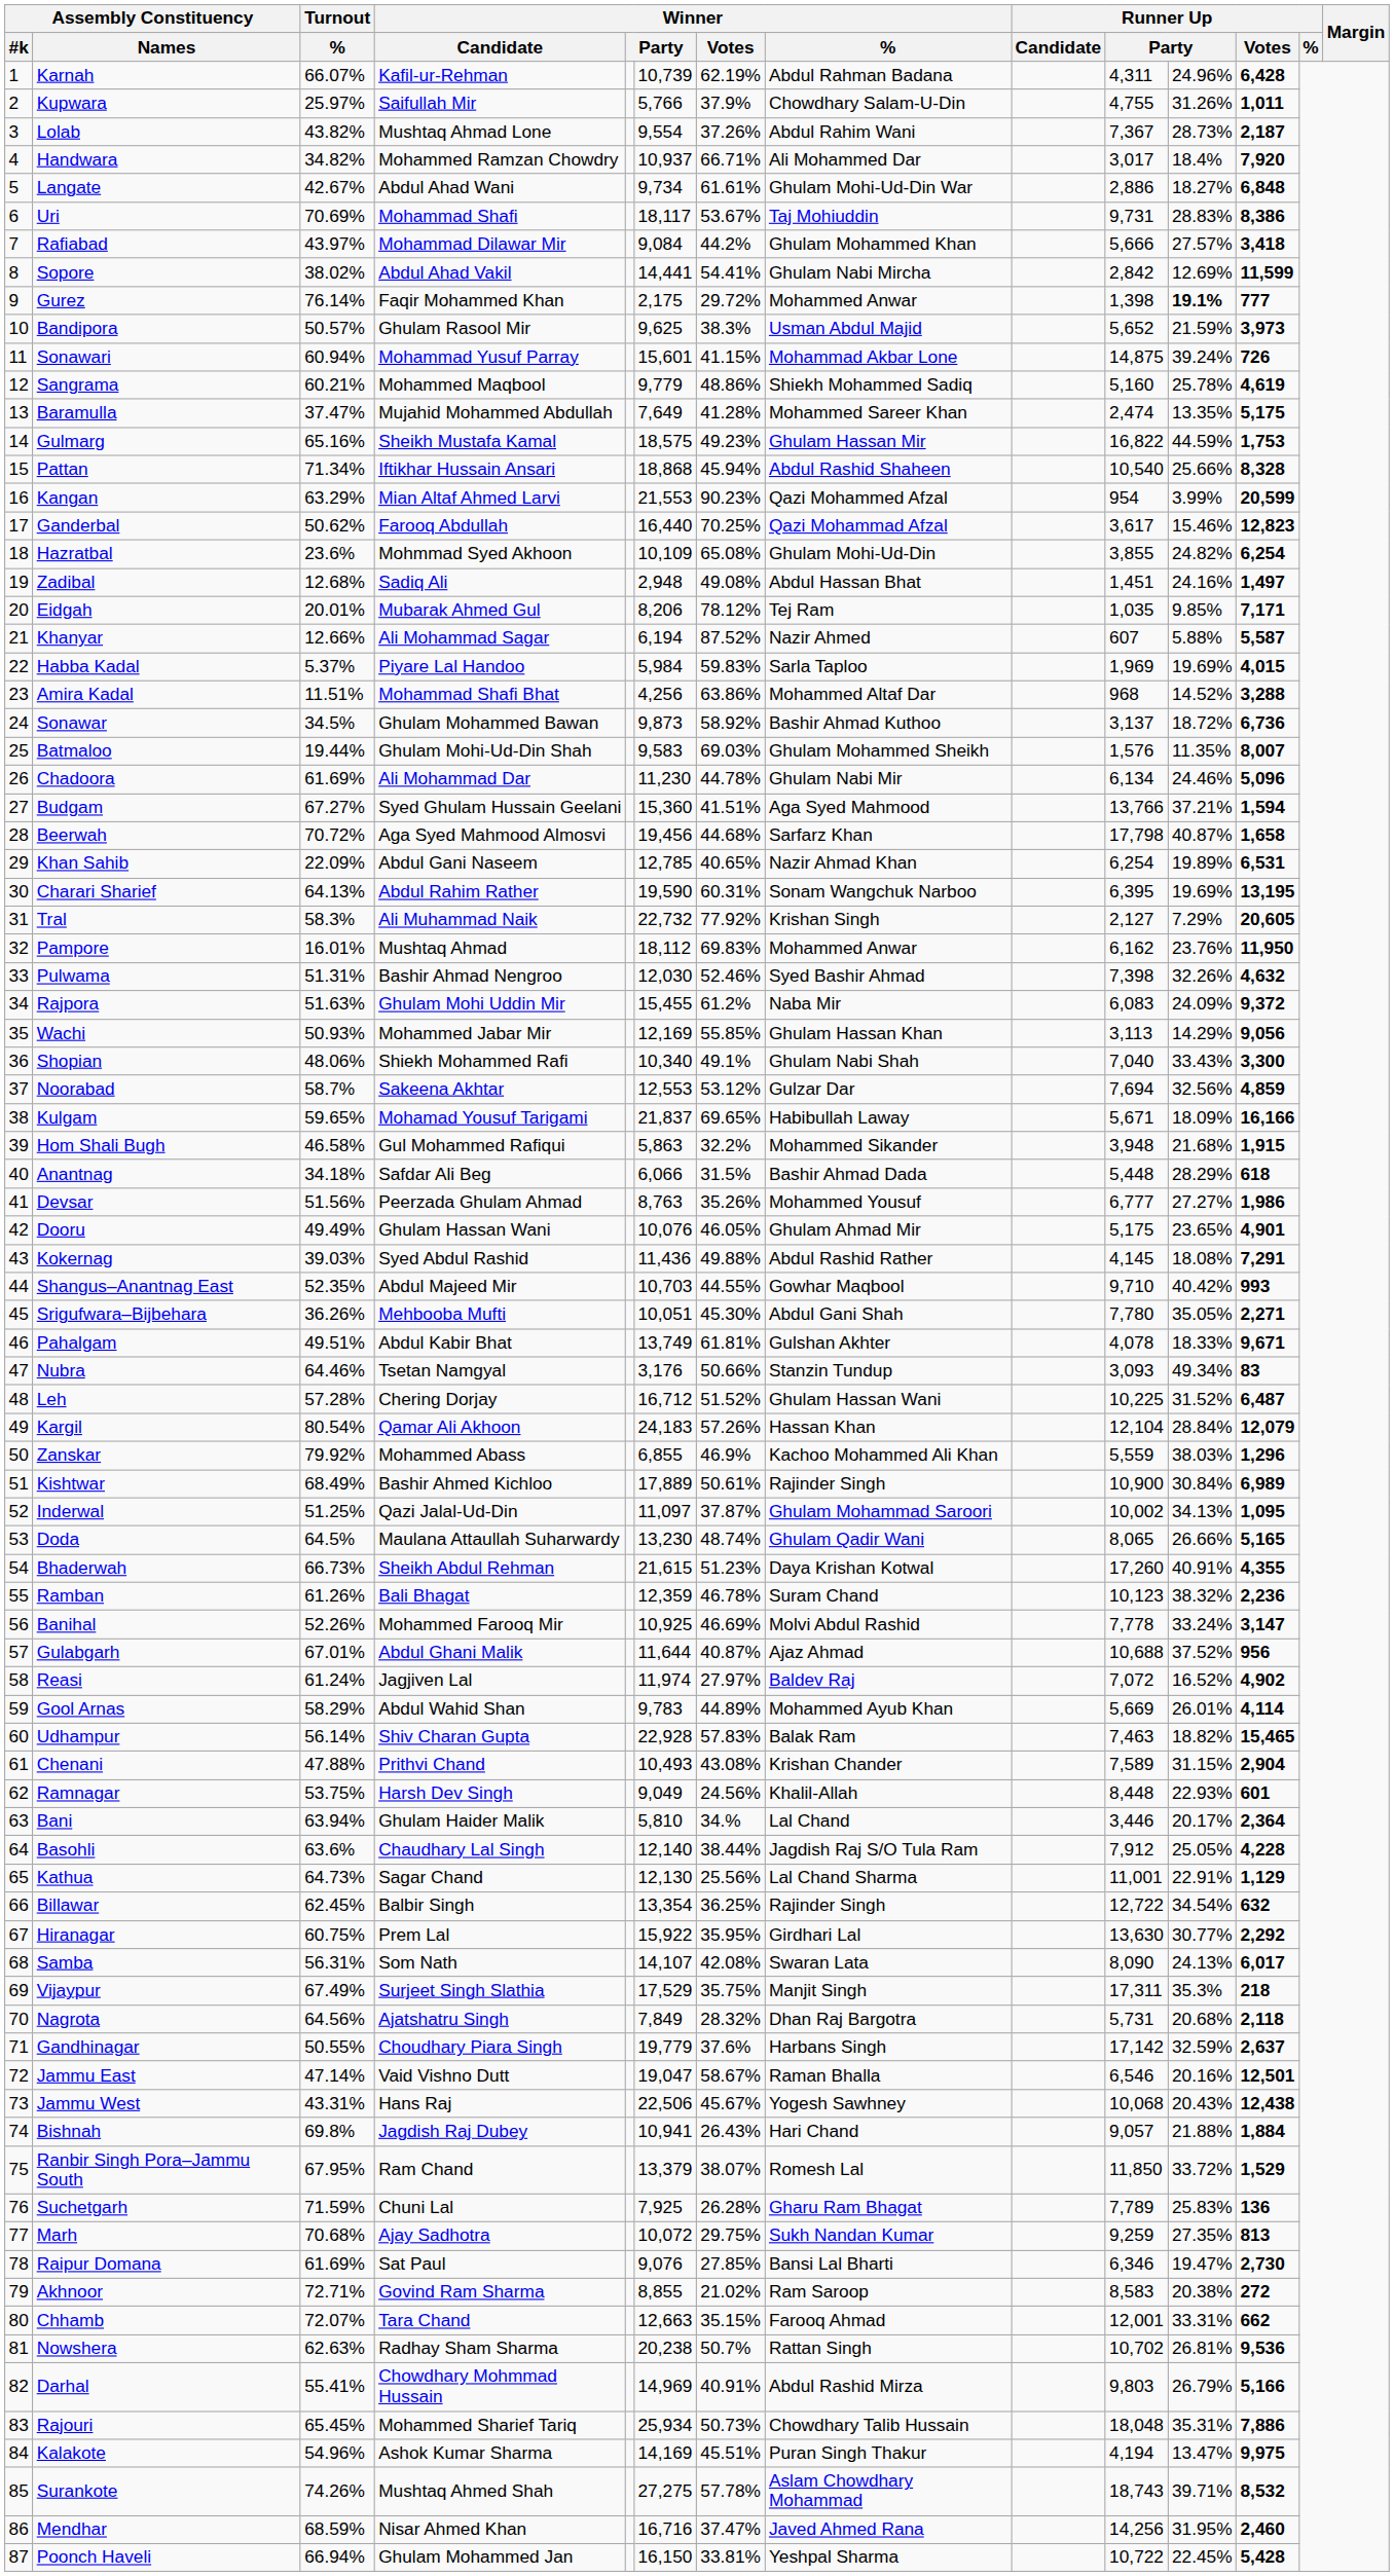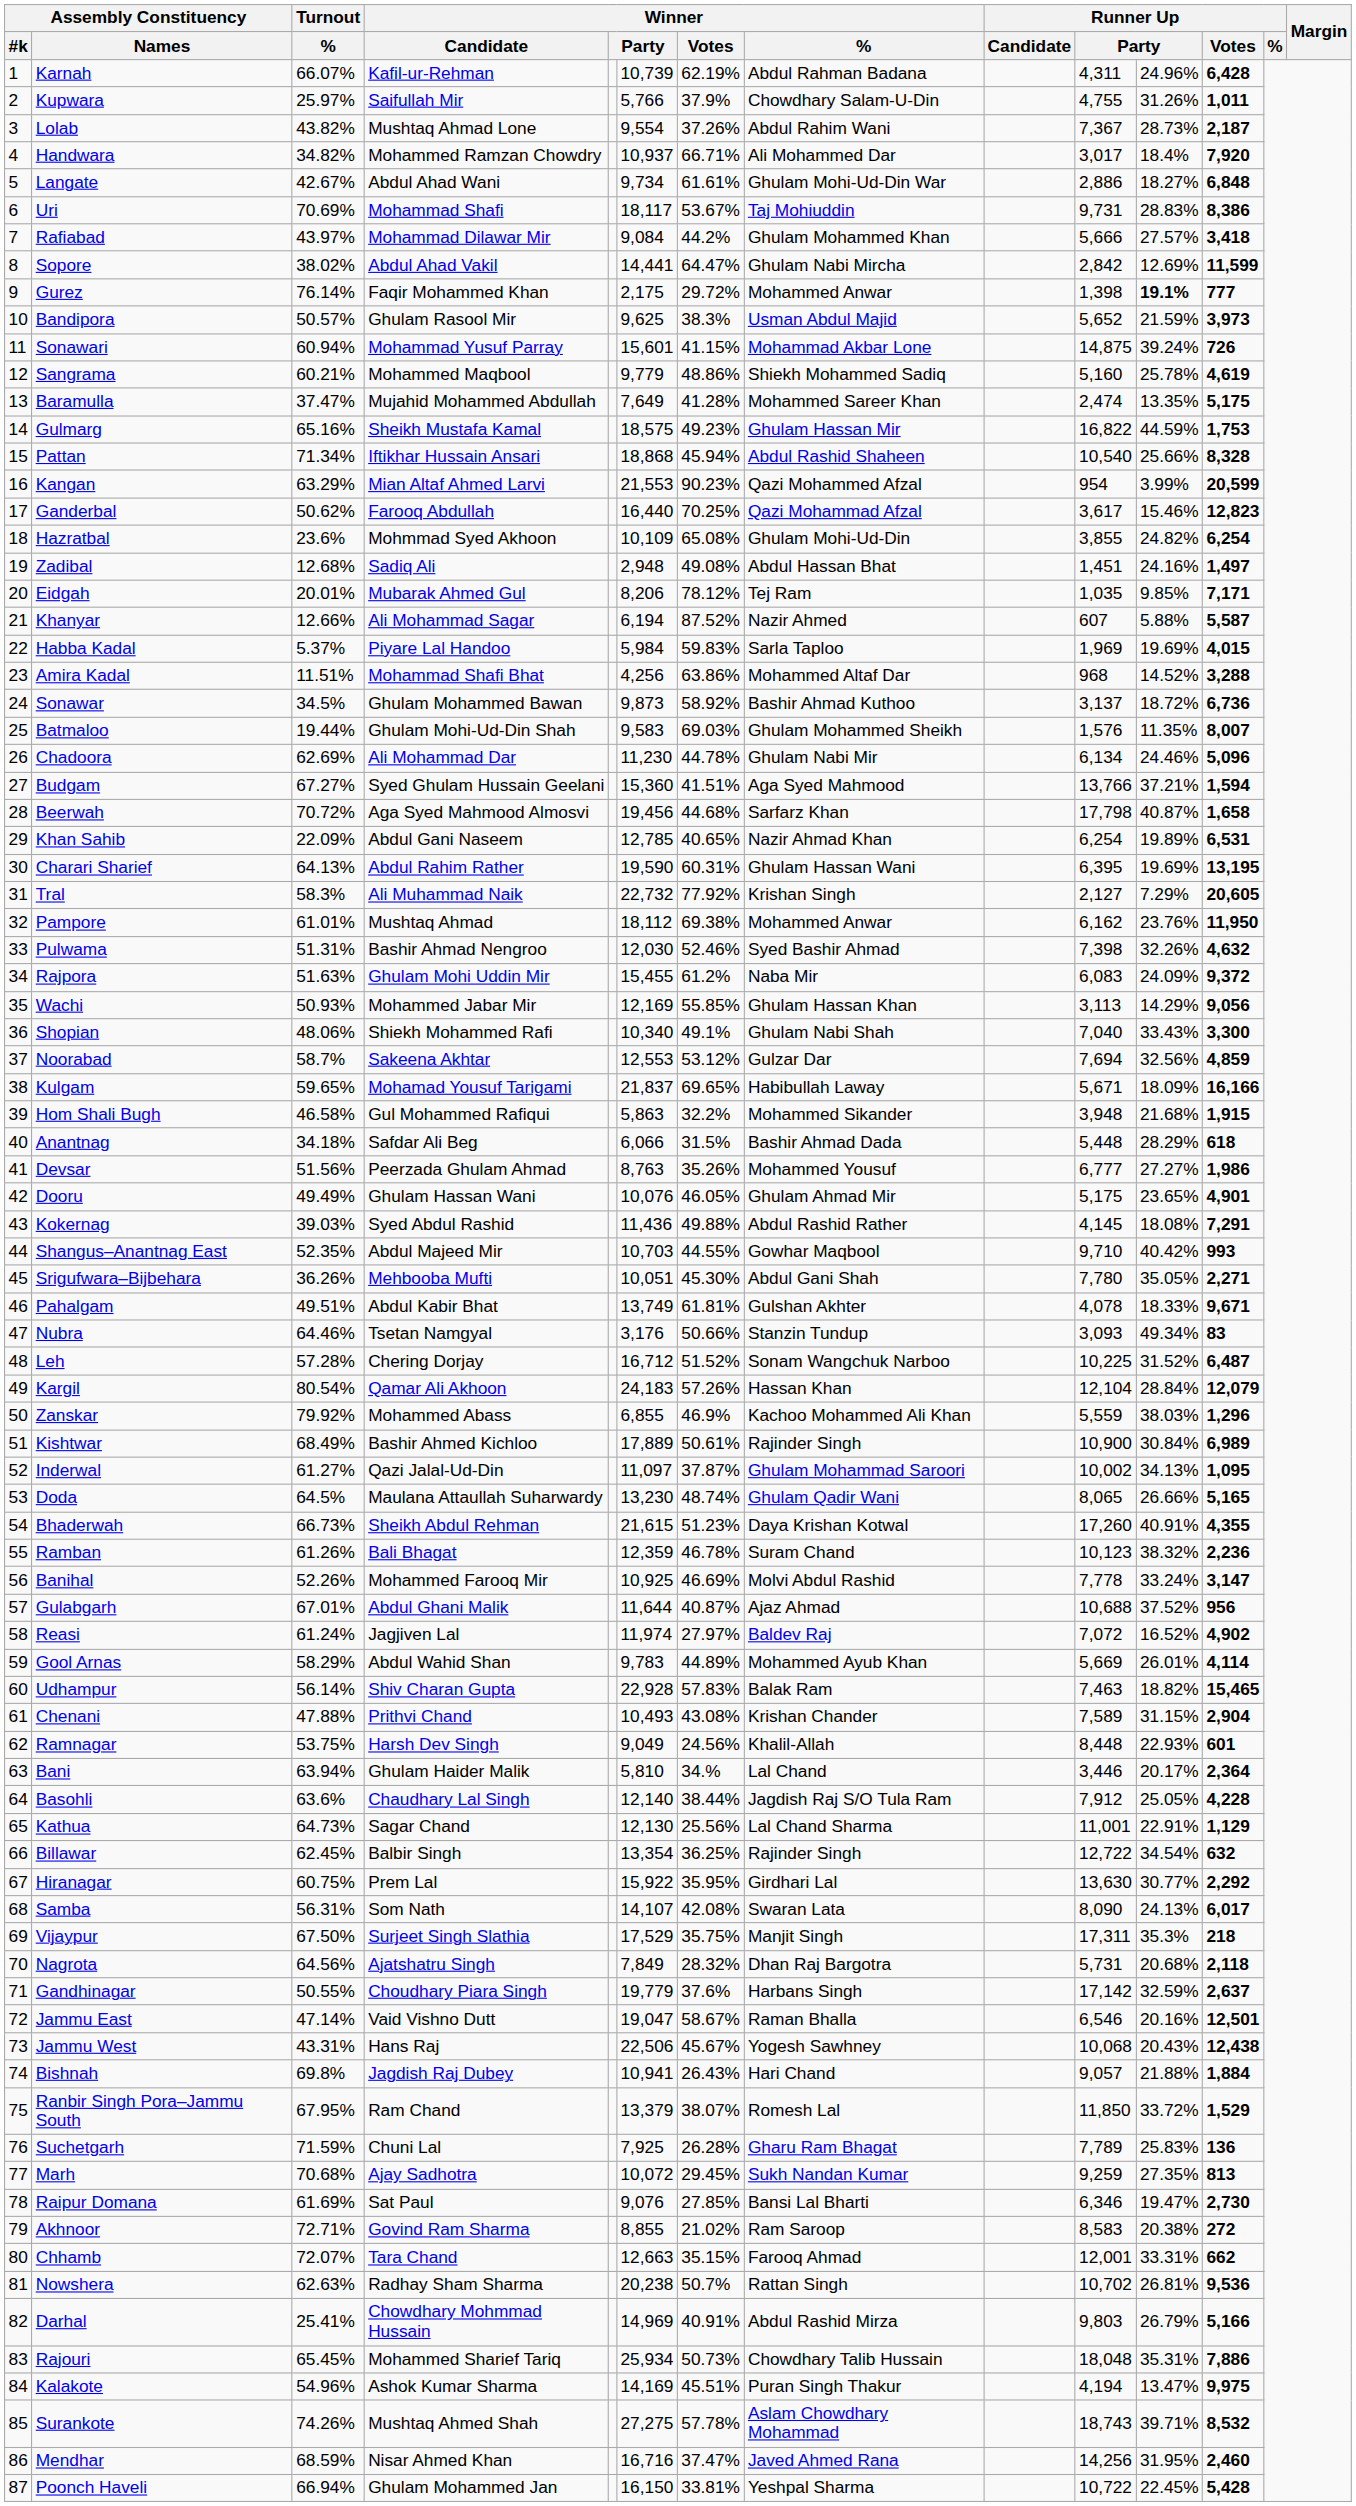Sopore | Winner / Votes: 54.41% -> 64.47%
Chadoora | Turnout / %: 61.69% -> 62.69%
Charari Sharief | Winner / %: Sonam Wangchuk Narboo -> Ghulam Hassan Wani
Pampore | Turnout / %: 16.01% -> 61.01%
Pampore | Winner / Votes: 69.83% -> 69.38%
Leh | Winner / %: Ghulam Hassan Wani -> Sonam Wangchuk Narboo
Inderwal | Turnout / %: 51.25% -> 61.27%
Vijaypur | Turnout / %: 67.49% -> 67.50%
Marh | Winner / Votes: 29.75% -> 29.45%
Darhal | Turnout / %: 55.41% -> 25.41%
